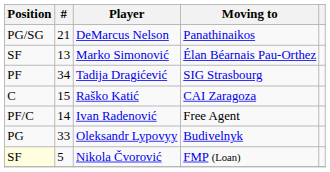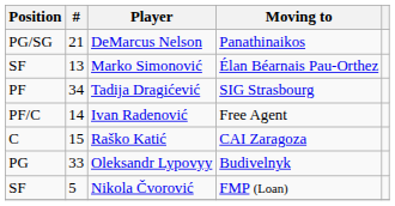rows swapped: Raško Katić <-> Ivan Radenović
Nikola Čvorović | Position: lightyellow background -> no background
